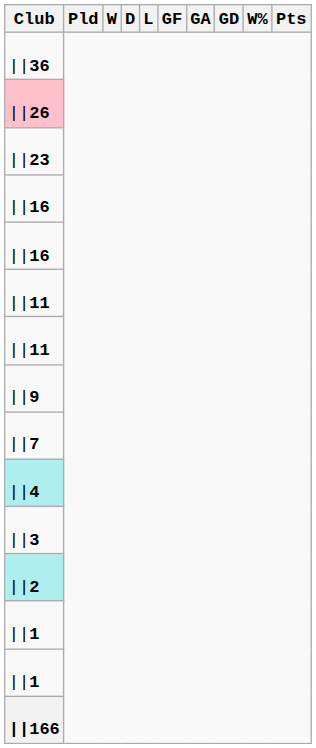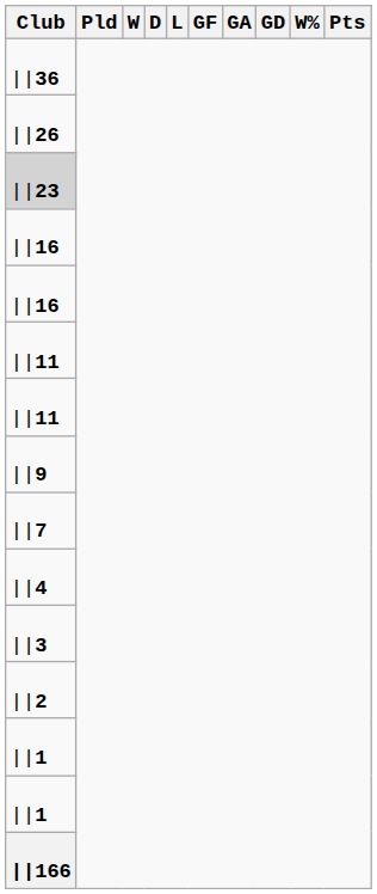||26 | Club: pink background -> no background
||23 | Club: no background -> lightgrey background
||4 | Club: paleturquoise background -> no background
||2 | Club: paleturquoise background -> no background
